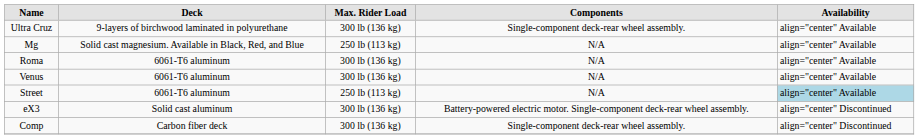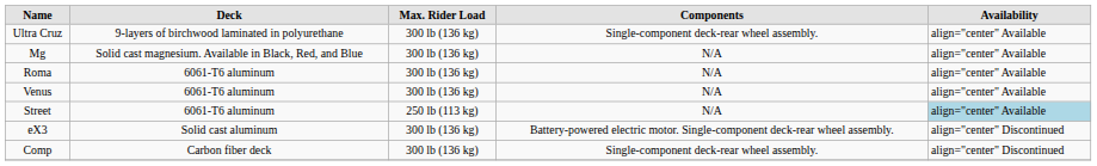Mg | Max. Rider Load: 250 lb (113 kg) -> 300 lb (136 kg)
